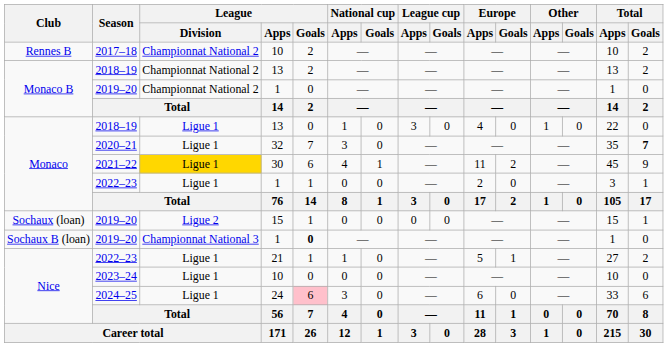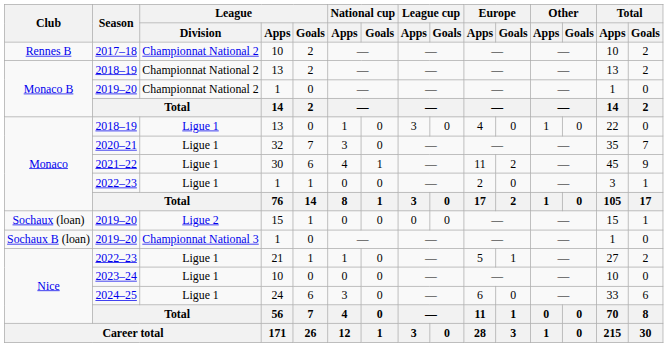2020–21 | Total / Goals: bold -> normal
2021–22 | League / Division: gold background -> no background
Sochaux B (loan) / 2019–20 | League / Goals: bold -> normal
2024–25 | League / Goals: pink background -> no background
